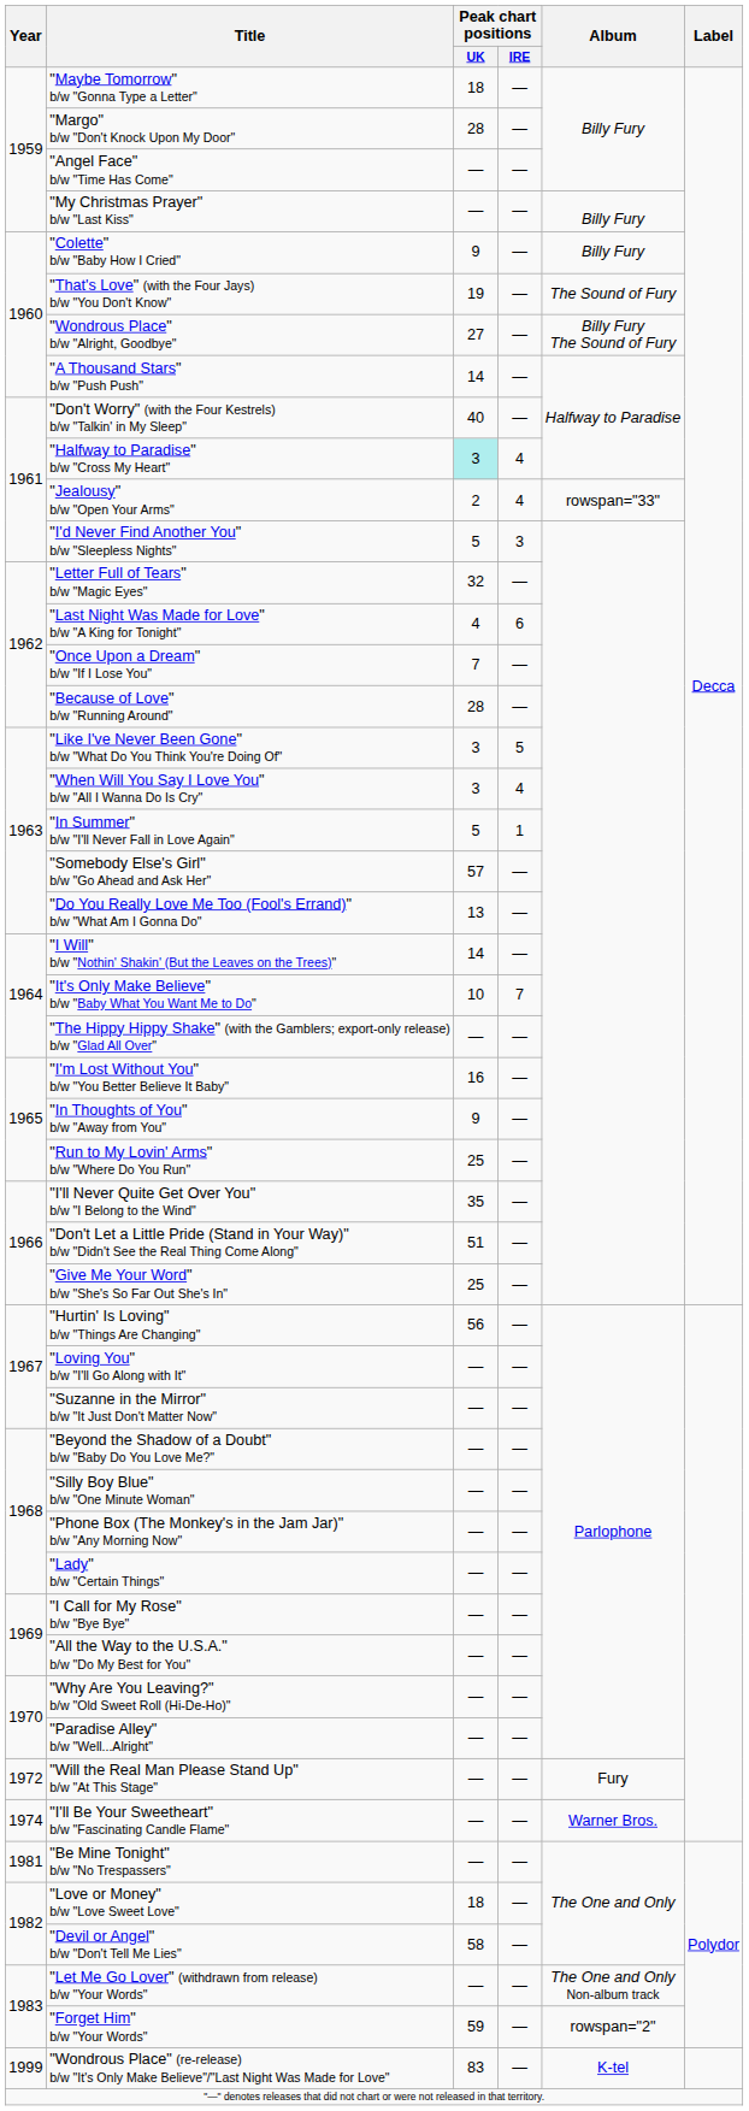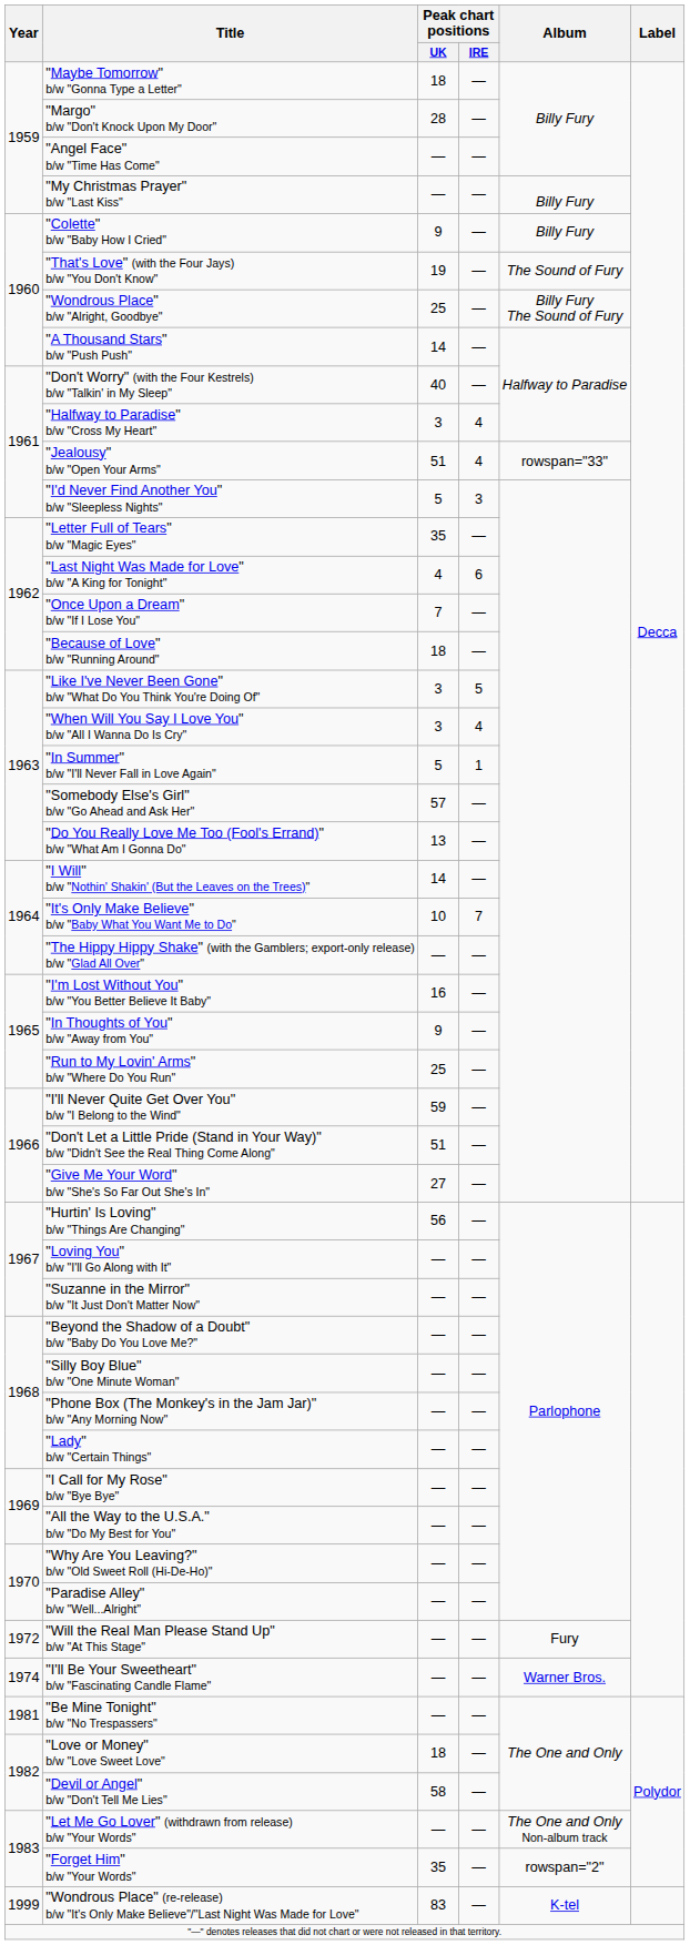"Wondrous Place" b/w "Alright, Goodbye" | Peak chart positions / UK: 27 -> 25
"Halfway to Paradise" b/w "Cross My Heart" | Peak chart positions / UK: paleturquoise background -> no background
"Jealousy" b/w "Open Your Arms" | Peak chart positions / UK: 2 -> 51
"Letter Full of Tears" b/w "Magic Eyes" | Peak chart positions / UK: 32 -> 35
"Because of Love" b/w "Running Around" | Peak chart positions / UK: 28 -> 18
"I'll Never Quite Get Over You" b/w "I Belong to the Wind" | Peak chart positions / UK: 35 -> 59
"Give Me Your Word" b/w "She's So Far Out She's In" | Peak chart positions / UK: 25 -> 27
"Forget Him" b/w "Your Words" | Peak chart positions / UK: 59 -> 35
